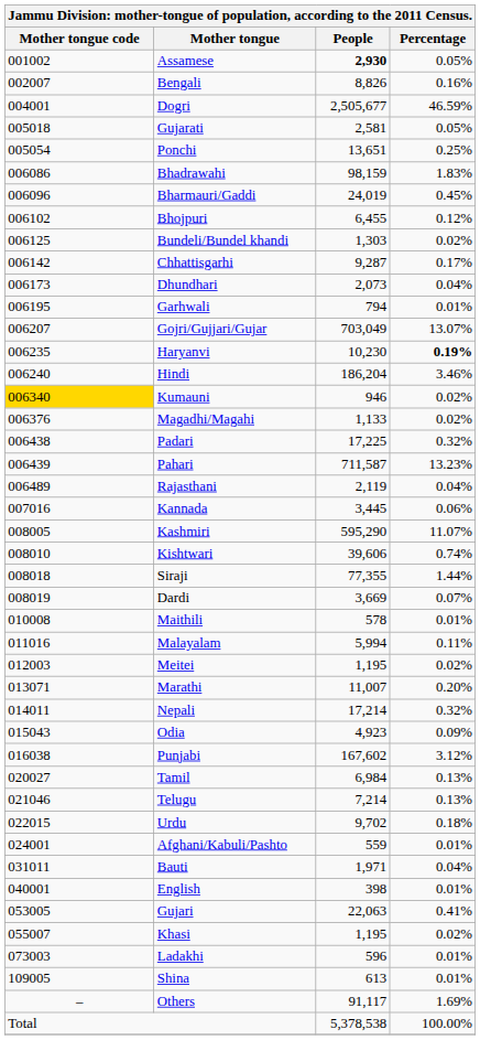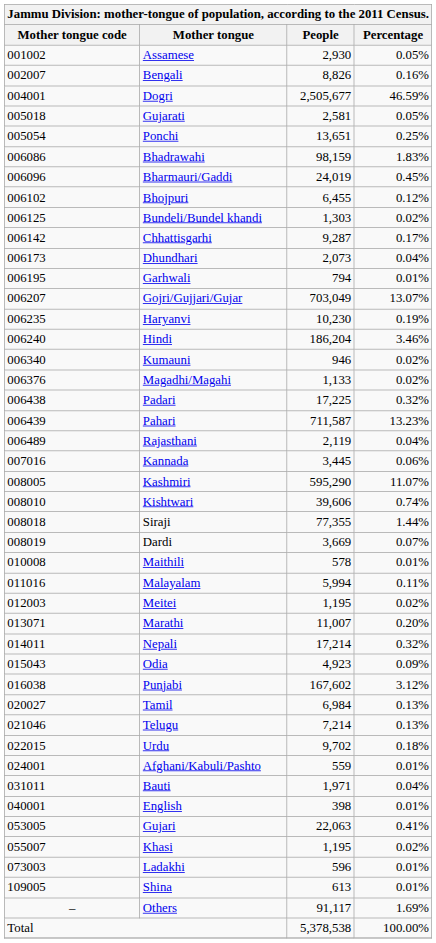Assamese | People: bold -> normal
Haryanvi | Percentage: bold -> normal
Kumauni | Mother tongue code: gold background -> no background
